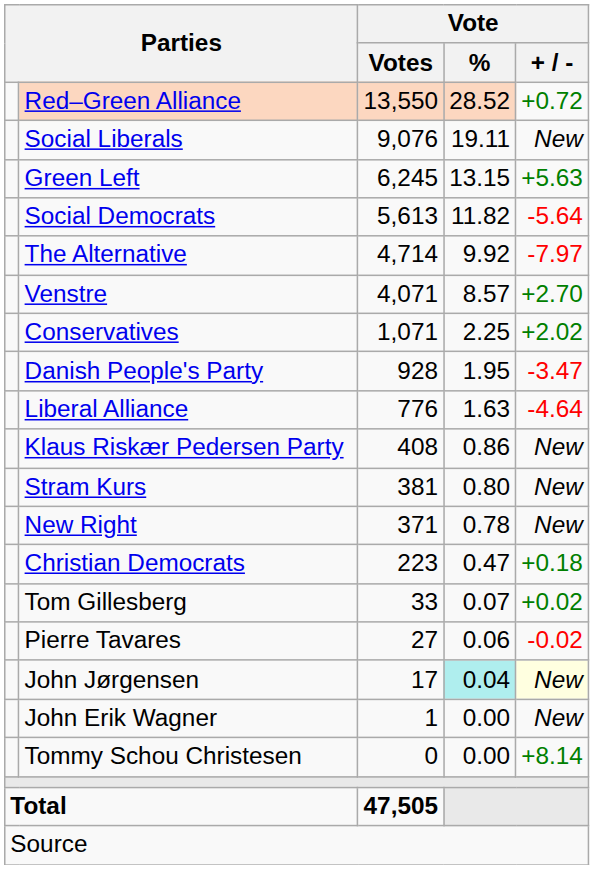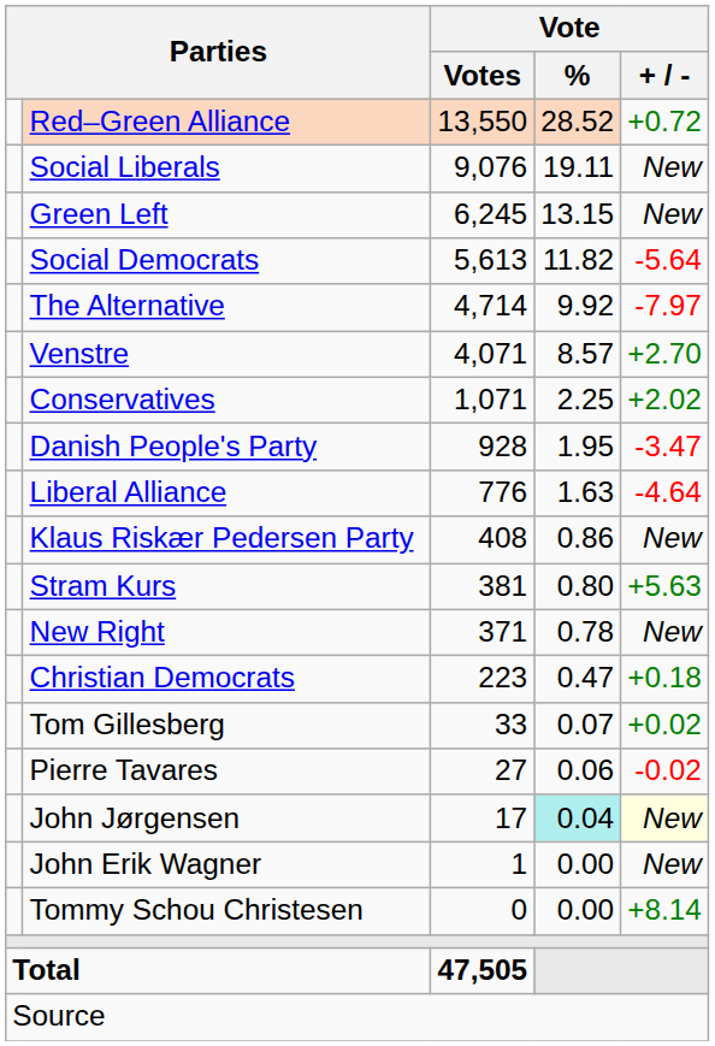Green Left | Vote / + / -: +5.63 -> New
Stram Kurs | Vote / + / -: New -> +5.63
